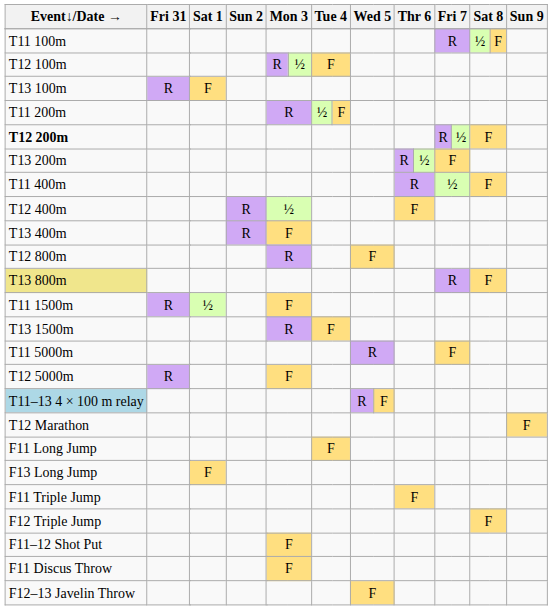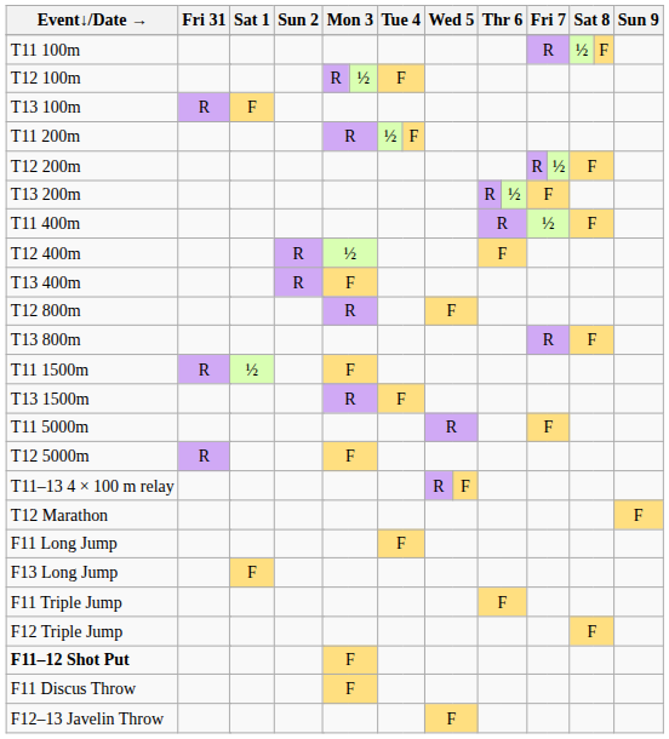T12 200m | Event↓/Date →: bold -> normal
T13 800m | Event↓/Date →: khaki background -> no background
T11–13 4 × 100 m relay | Event↓/Date →: lightblue background -> no background
F11–12 Shot Put | Event↓/Date →: normal -> bold
